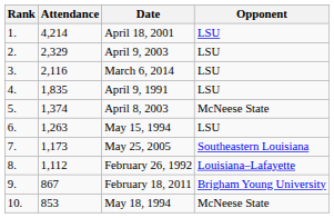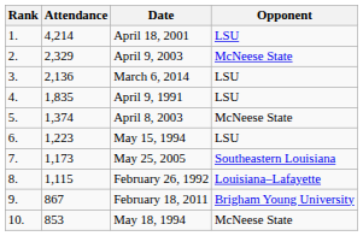April 9, 2003 | Opponent: LSU -> McNeese State
March 6, 2014 | Attendance: 2,116 -> 2,136
May 15, 1994 | Attendance: 1,263 -> 1,223
February 26, 1992 | Attendance: 1,112 -> 1,115
